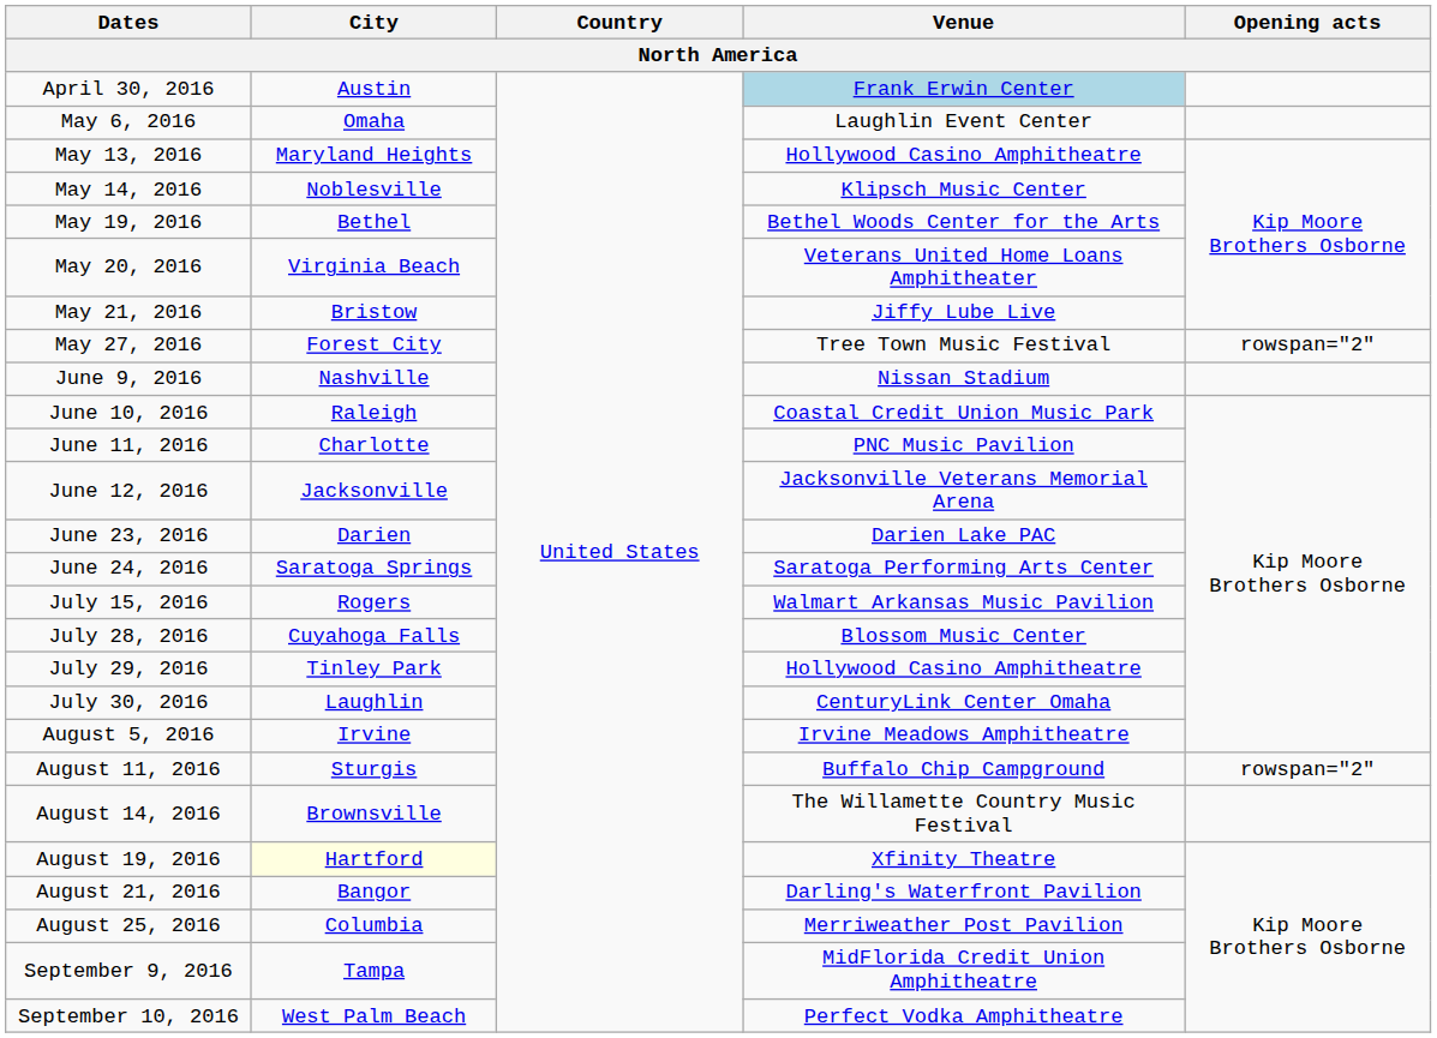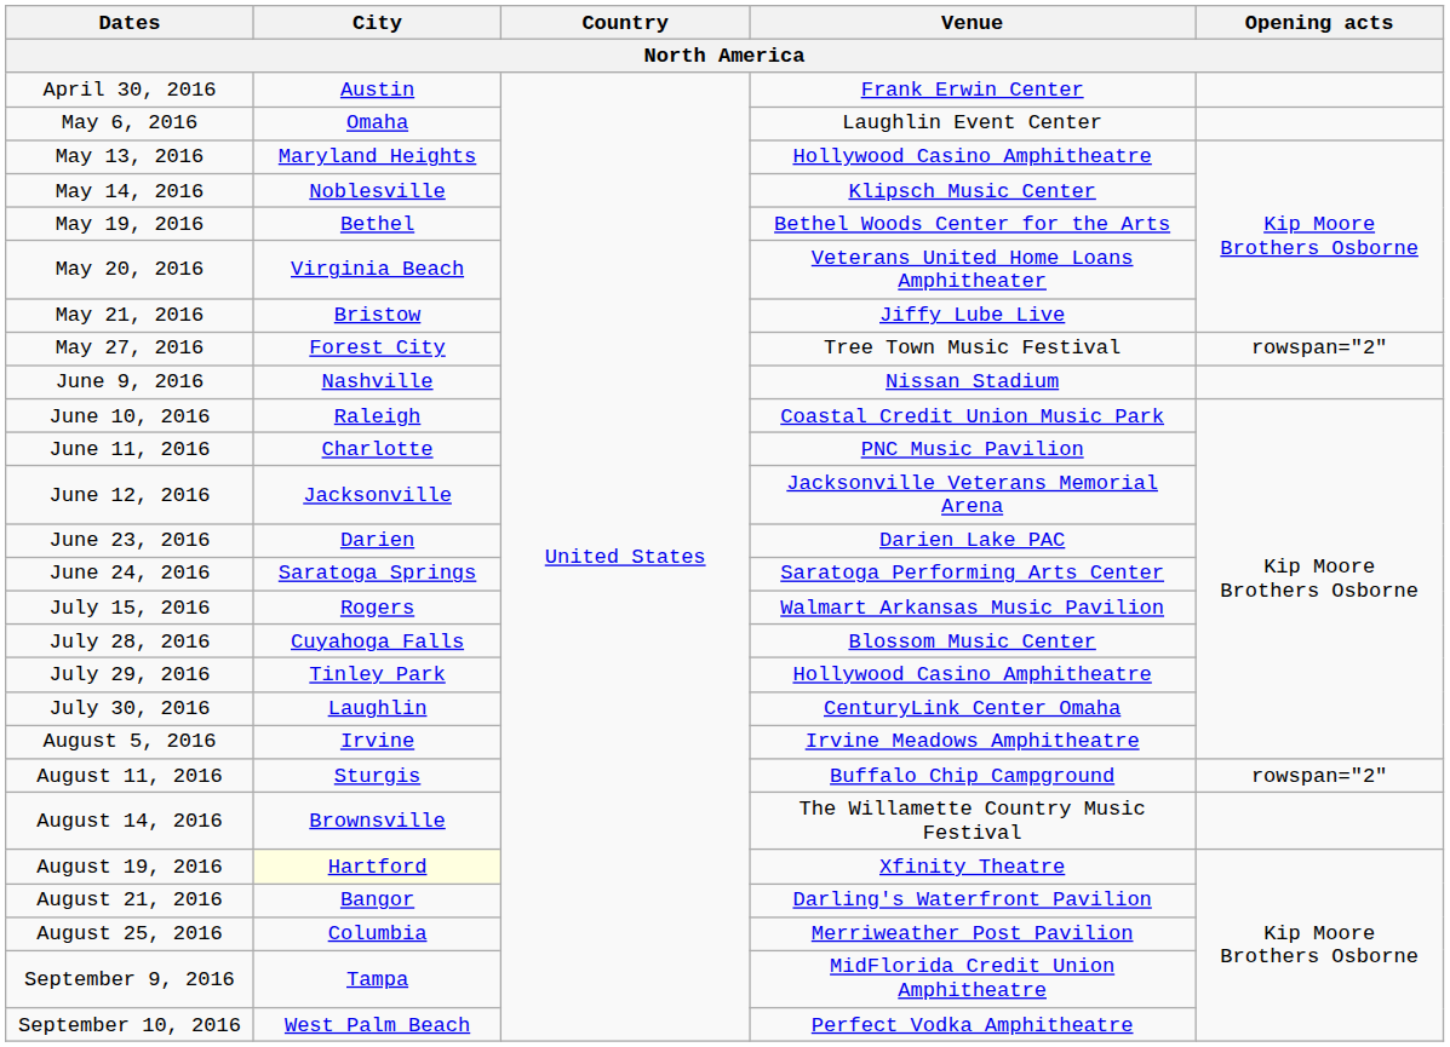April 30, 2016 | Venue: lightblue background -> no background
